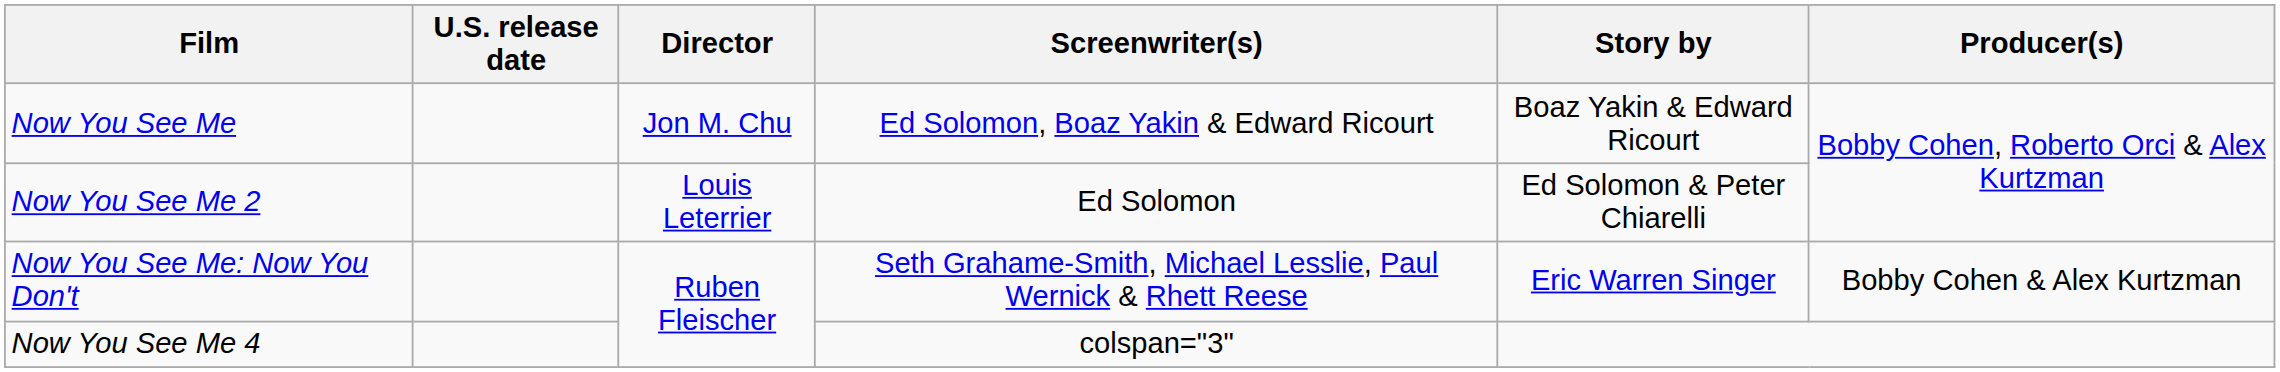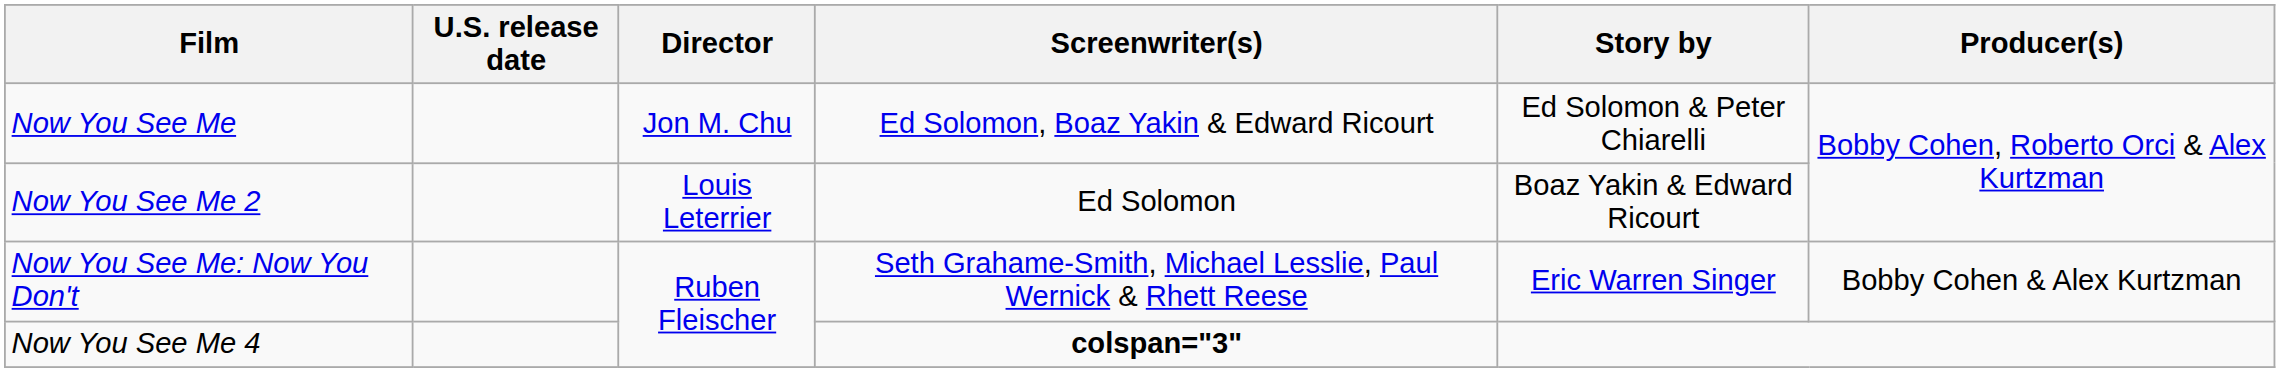Now You See Me | Story by: Boaz Yakin & Edward Ricourt -> Ed Solomon & Peter Chiarelli
Now You See Me 2 | Story by: Ed Solomon & Peter Chiarelli -> Boaz Yakin & Edward Ricourt
Now You See Me 4 | Screenwriter(s): normal -> bold
